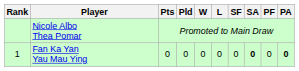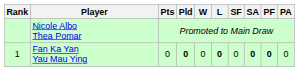Fan Ka Yan Yau Mau Ying | Pld: normal -> bold
Fan Ka Yan Yau Mau Ying | L: normal -> bold
Fan Ka Yan Yau Mau Ying | PF: normal -> bold
Fan Ka Yan Yau Mau Ying | PA: bold -> normal
